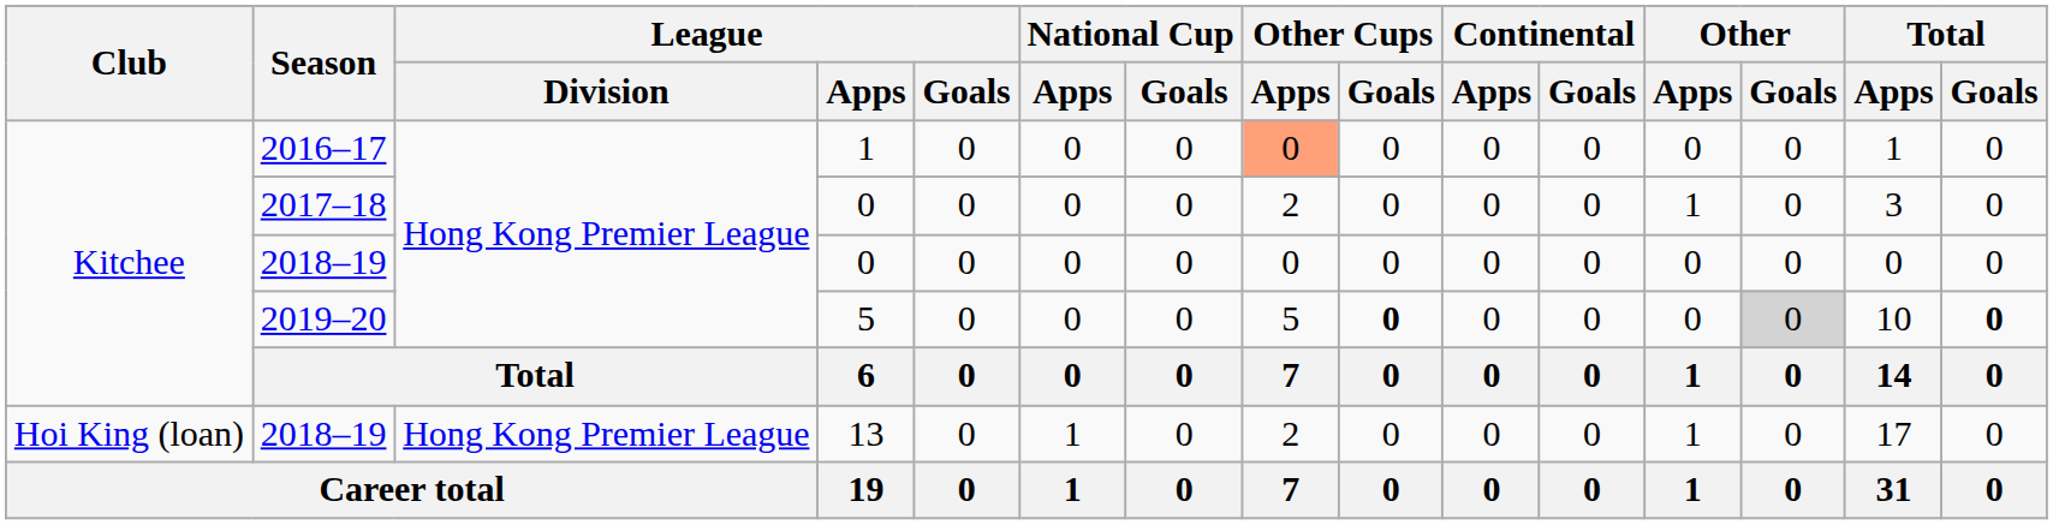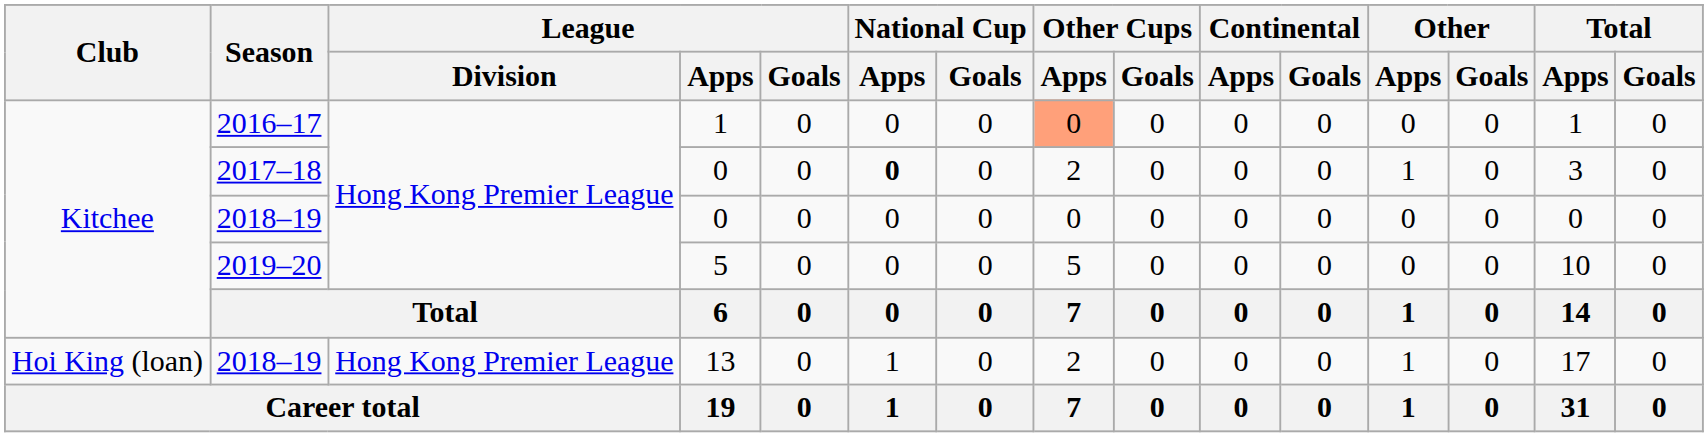2017–18 | National Cup / Apps: normal -> bold
2019–20 | Other Cups / Goals: bold -> normal
2019–20 | Other / Goals: lightgrey background -> no background
2019–20 | Total / Goals: bold -> normal
